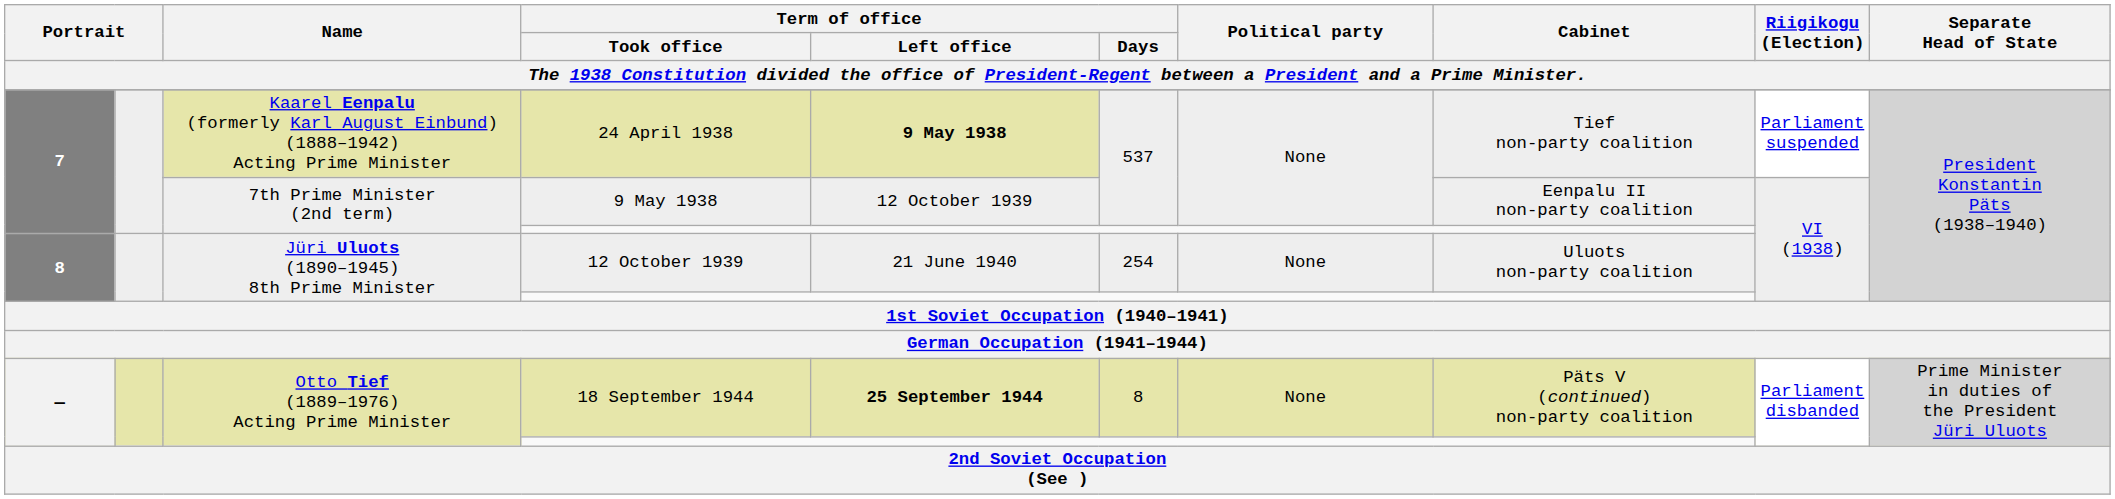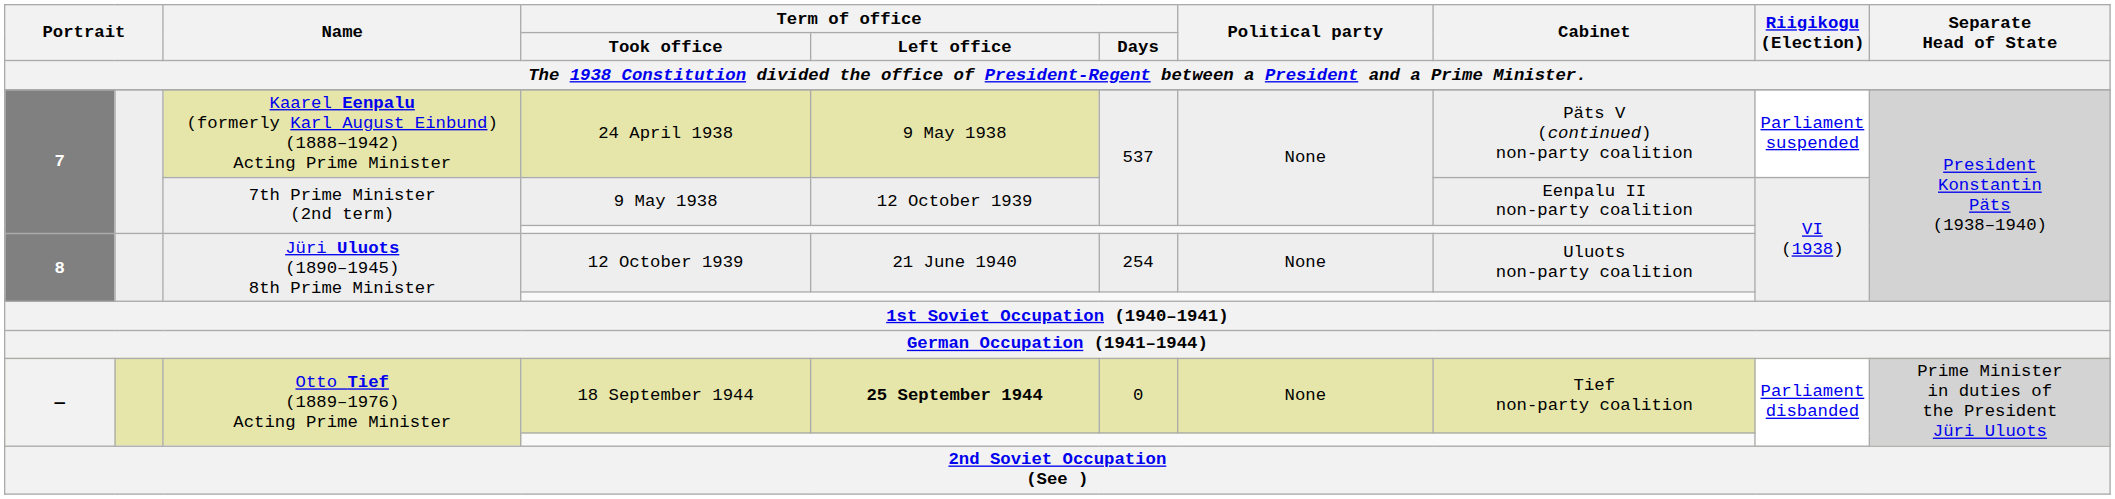24 April 1938 | Term of office / Left office: bold -> normal
24 April 1938 | Cabinet: Tief non-party coalition -> Päts V (continued) non-party coalition
18 September 1944 | Term of office / Days: 8 -> 0
18 September 1944 | Cabinet: Päts V (continued) non-party coalition -> Tief non-party coalition
